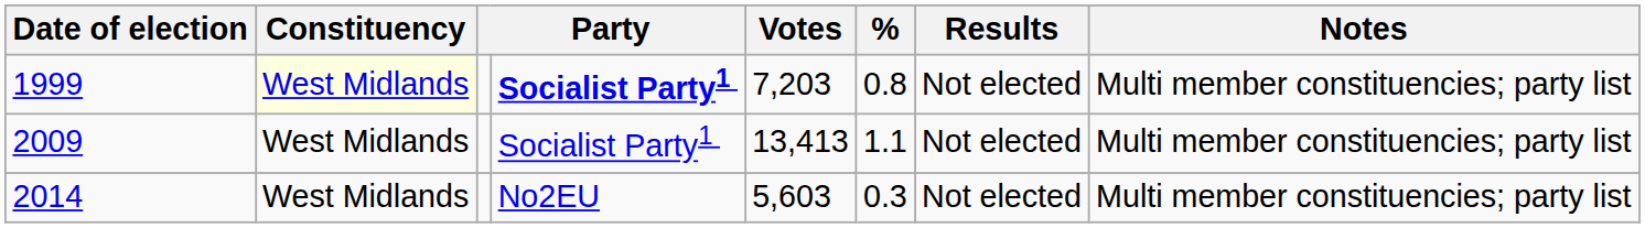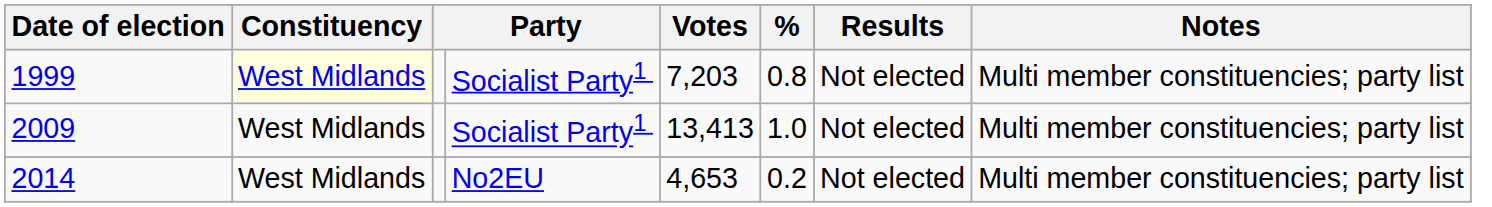1999 | column 4: bold -> normal
2009 | %: 1.1 -> 1.0
2014 | Votes: 5,603 -> 4,653
2014 | %: 0.3 -> 0.2
